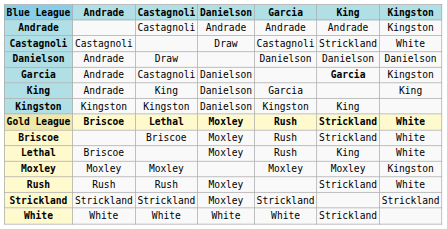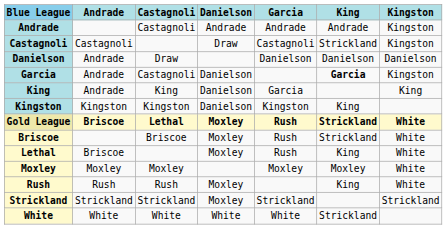row 3 | Kingston: White -> Kingston
row 11 | Kingston: Kingston -> White
row 12 | King: Strickland -> King
